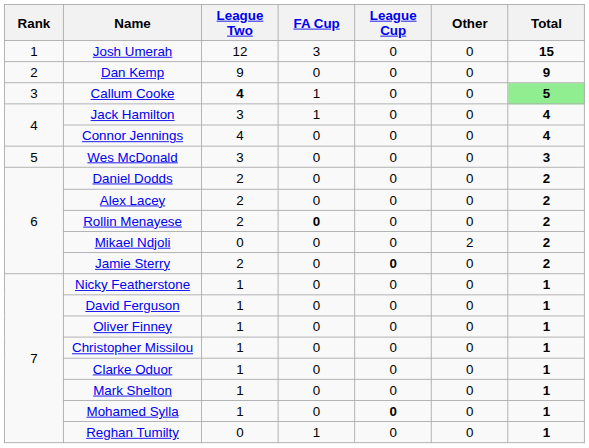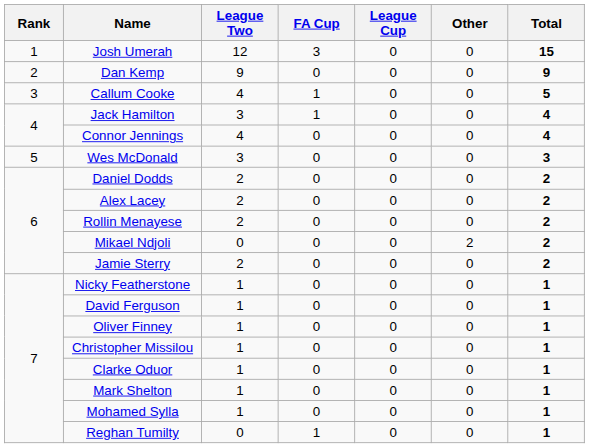Callum Cooke | League Two: bold -> normal
Callum Cooke | Total: lightgreen background -> no background
Rollin Menayese | FA Cup: bold -> normal
Jamie Sterry | League Cup: bold -> normal
Mohamed Sylla | League Cup: bold -> normal
